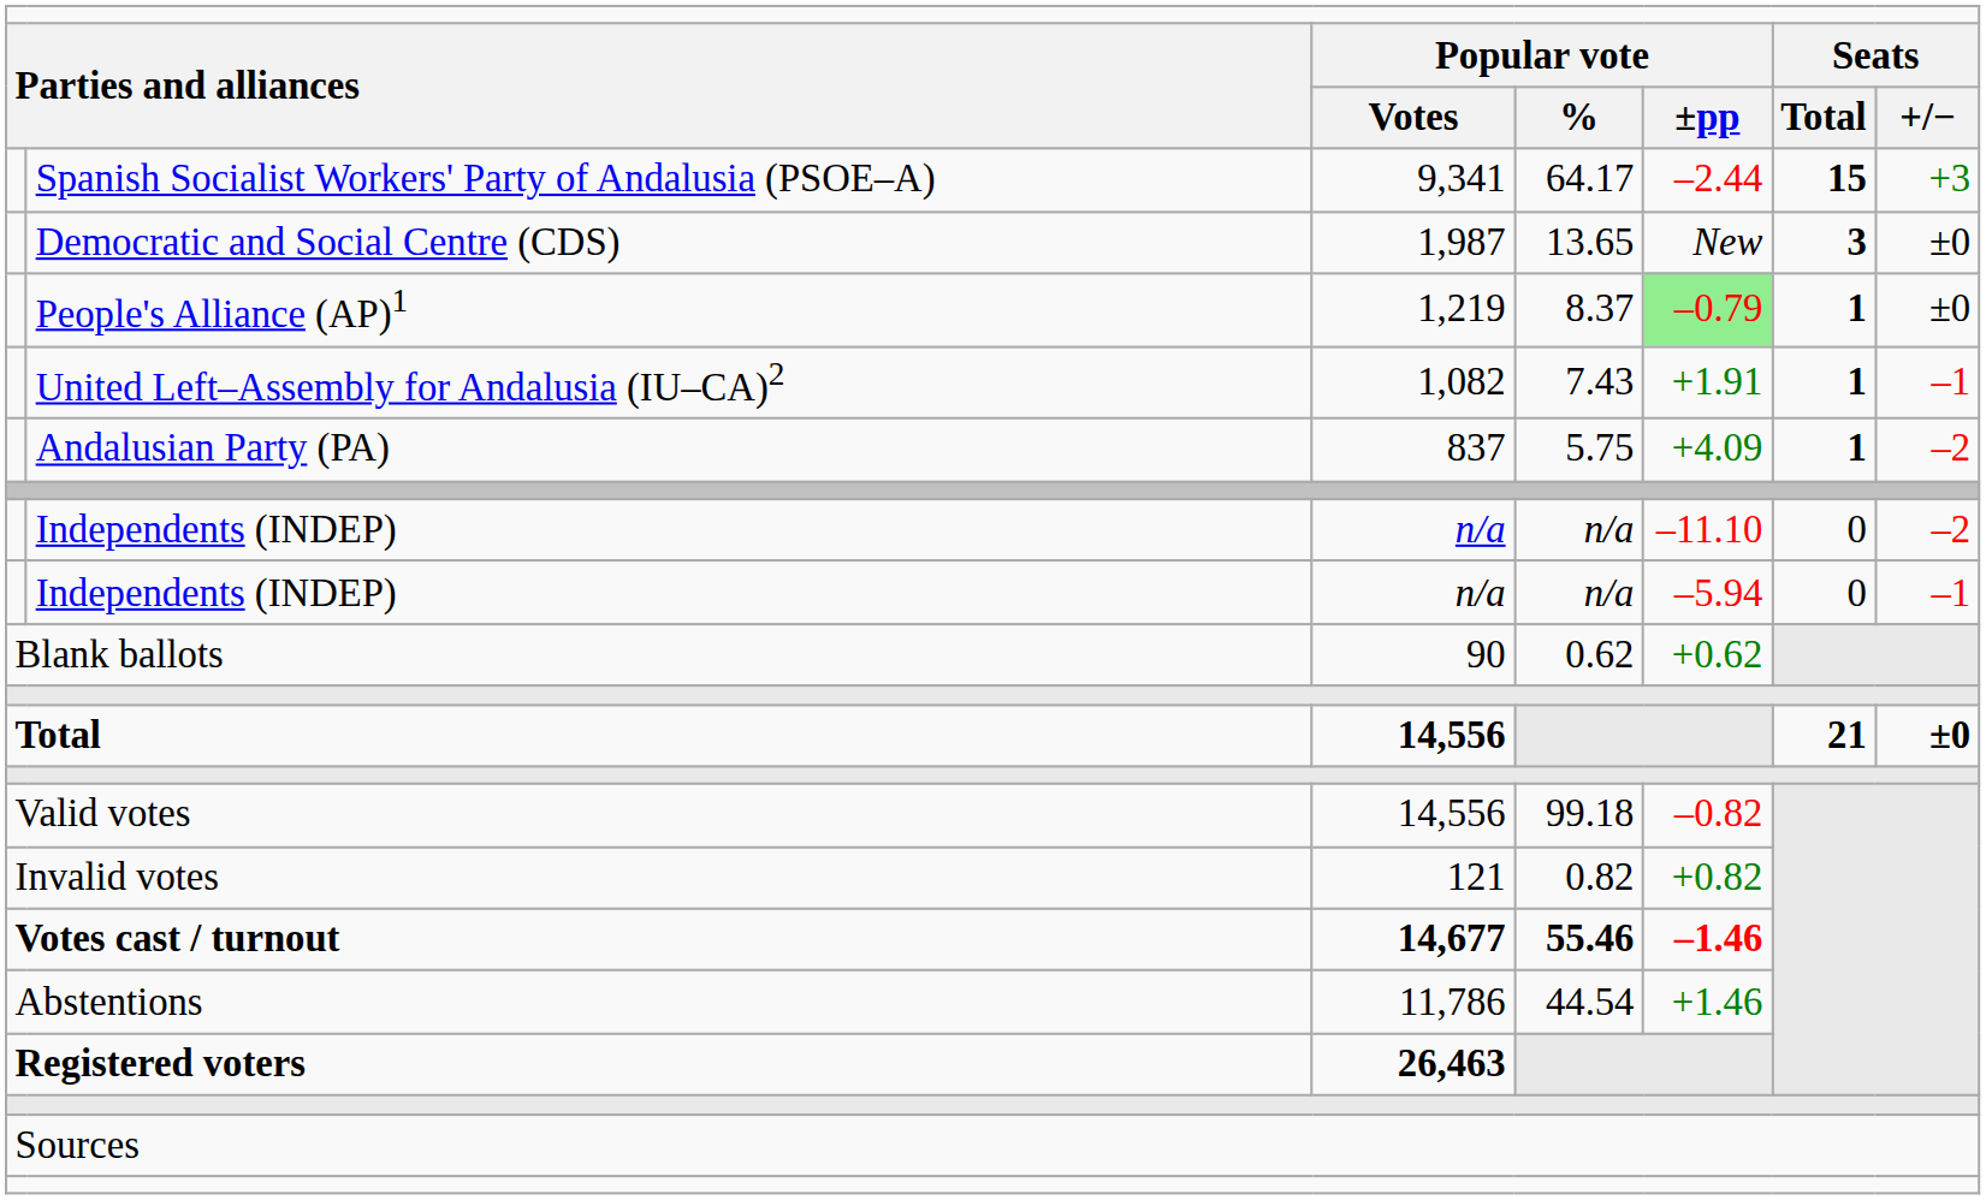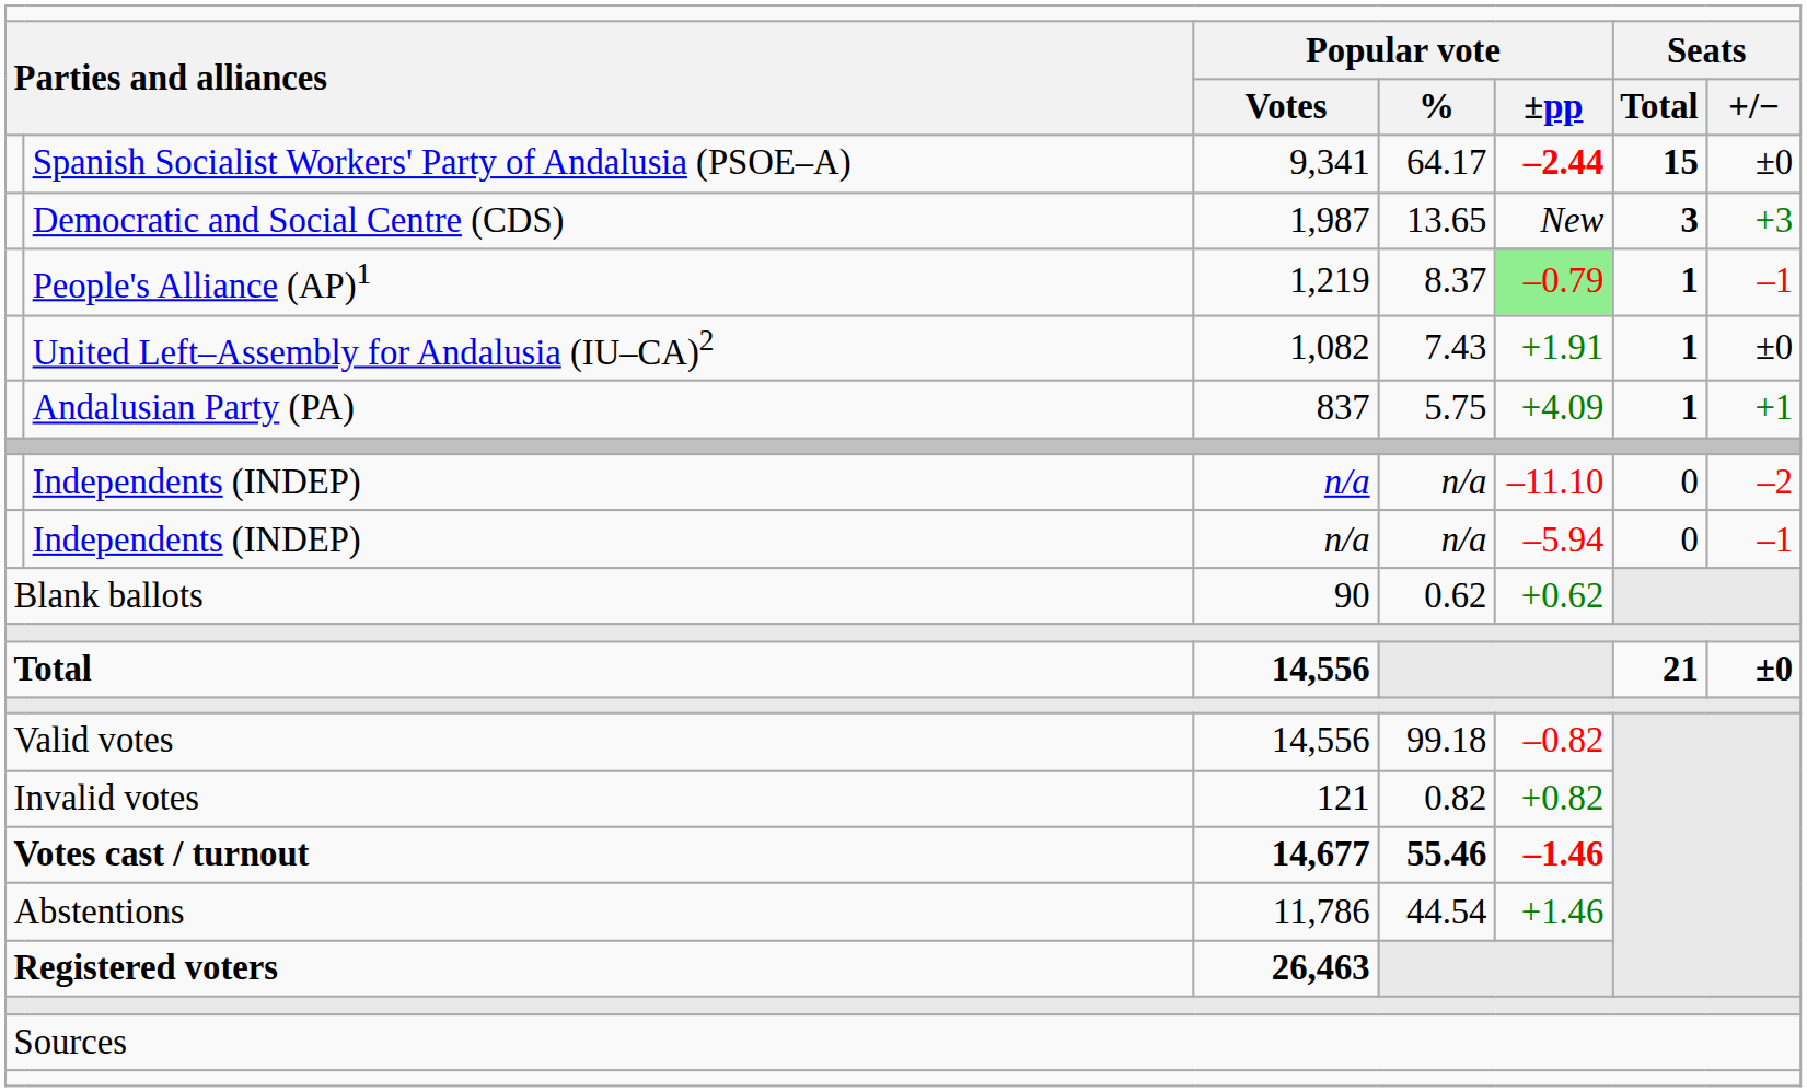Spanish Socialist Workers' Party of Andalusia (PSOE–A) | column 5: normal -> bold
Spanish Socialist Workers' Party of Andalusia (PSOE–A) | column 7: +3 -> ±0
Democratic and Social Centre (CDS) | column 7: ±0 -> +3
People's Alliance (AP)1 | column 7: ±0 -> –1
United Left–Assembly for Andalusia (IU–CA)2 | column 7: –1 -> ±0
Andalusian Party (PA) | column 7: –2 -> +1
